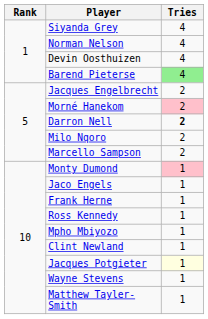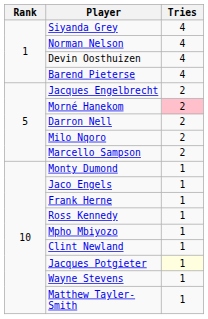Barend Pieterse | Tries: lightgreen background -> no background
Darron Nell | Tries: bold -> normal
Monty Dumond | Tries: pink background -> no background
